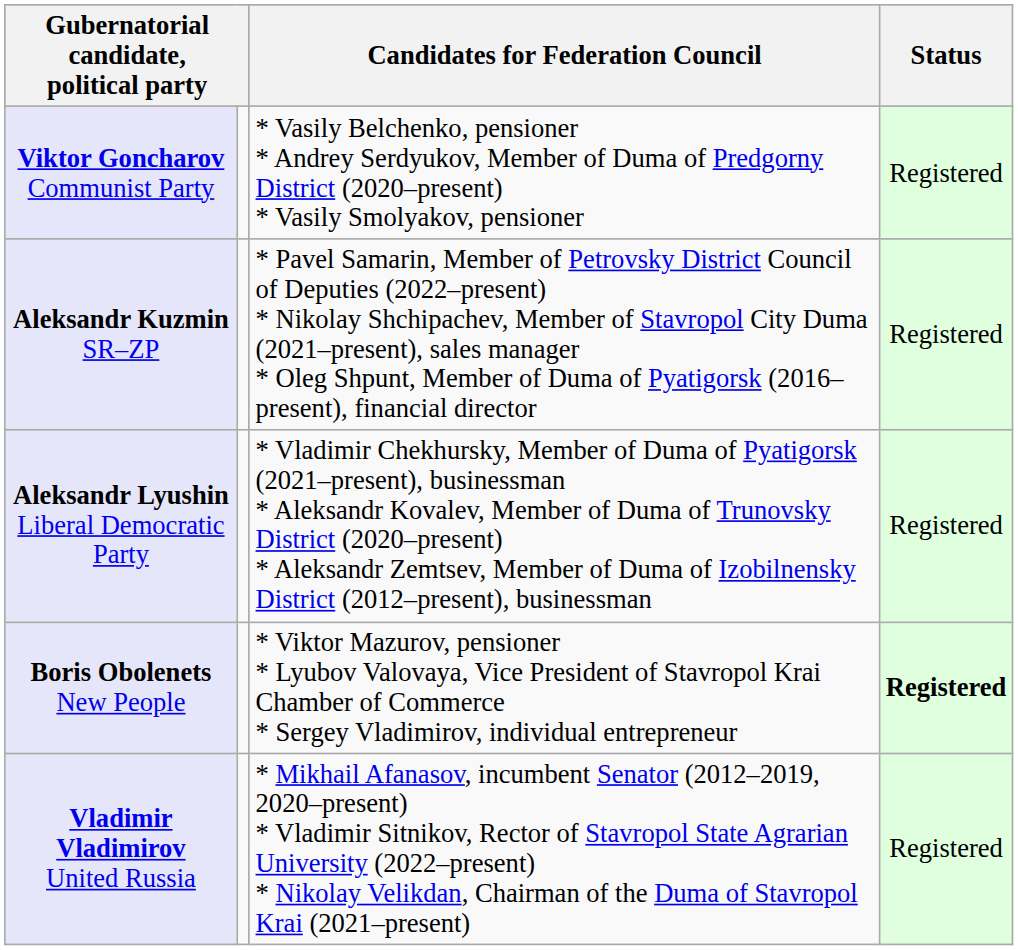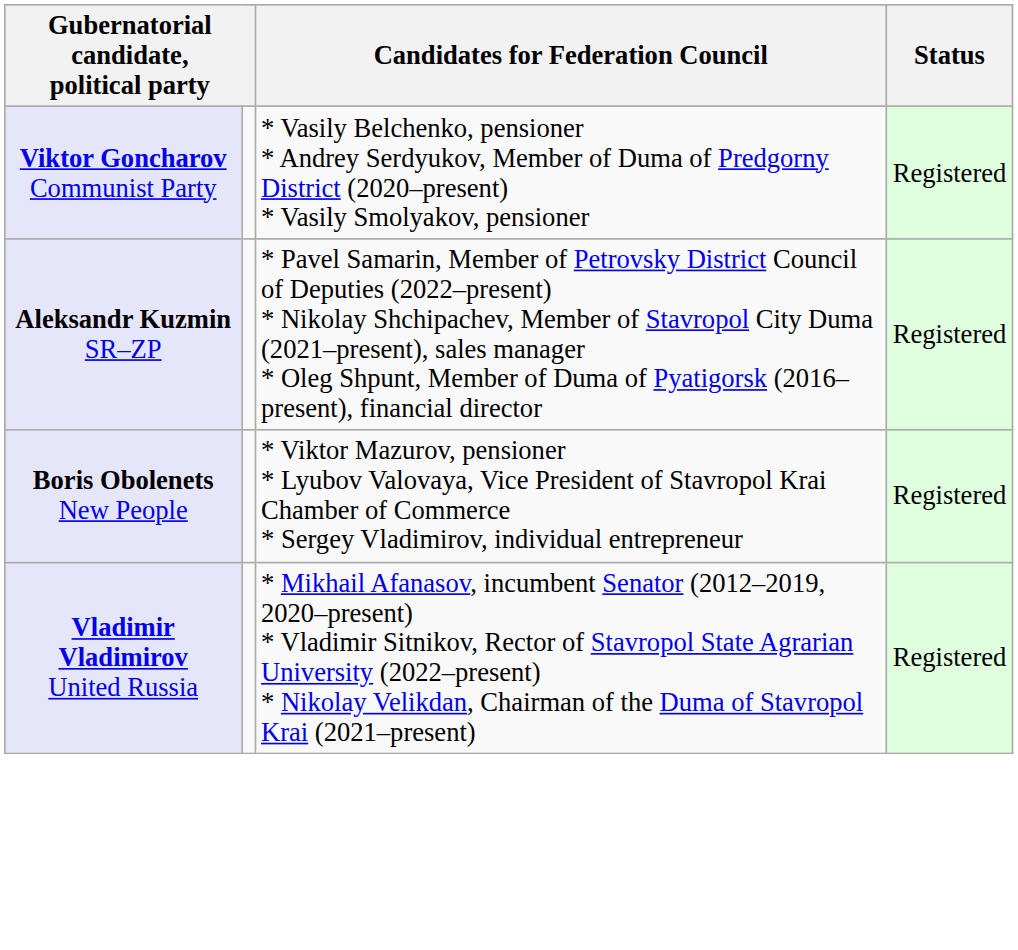- row: Aleksandr Lyushin Liberal Democratic Party | * Vladimir Chekhursky, Member of Duma of Pyatigorsk (2021–present), businessman * Aleksandr Kovalev, Member of Duma of Trunovsky District (2020–present) * Aleksandr Zemtsev, Member of Duma of Izobilnensky District (2012–present), businessman | Registered
Boris Obolenets New People | Status: bold -> normal
